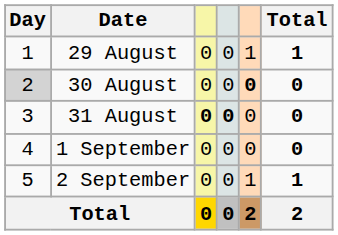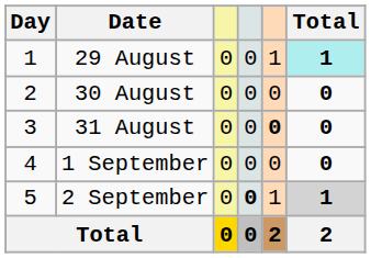29 August | Total: no background -> paleturquoise background
30 August | Day: lightgrey background -> no background
30 August | column 5: bold -> normal
31 August | column 3: bold -> normal
31 August | column 4: bold -> normal
31 August | column 5: normal -> bold
2 September | column 4: normal -> bold
2 September | Total: no background -> lightgrey background
